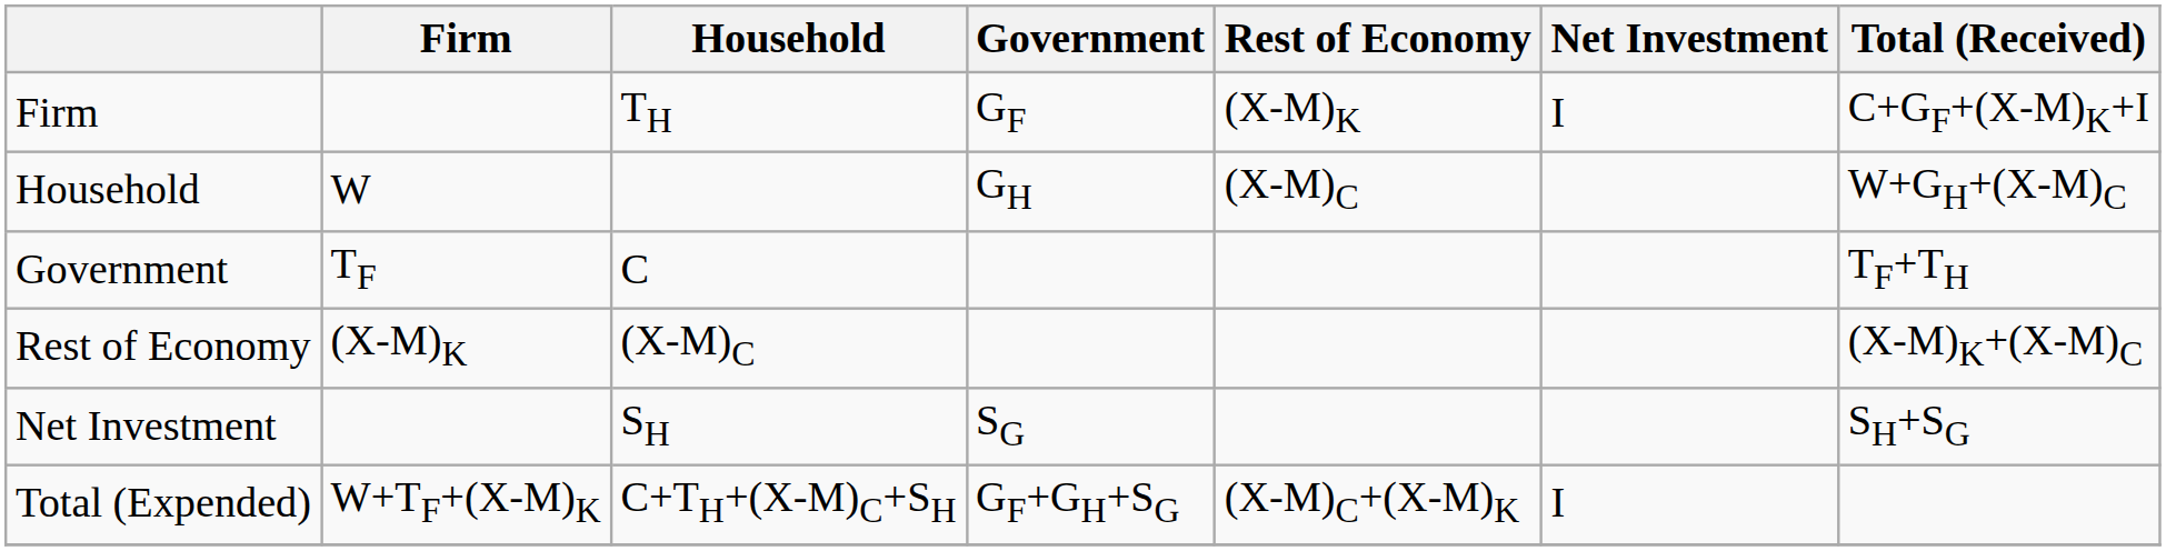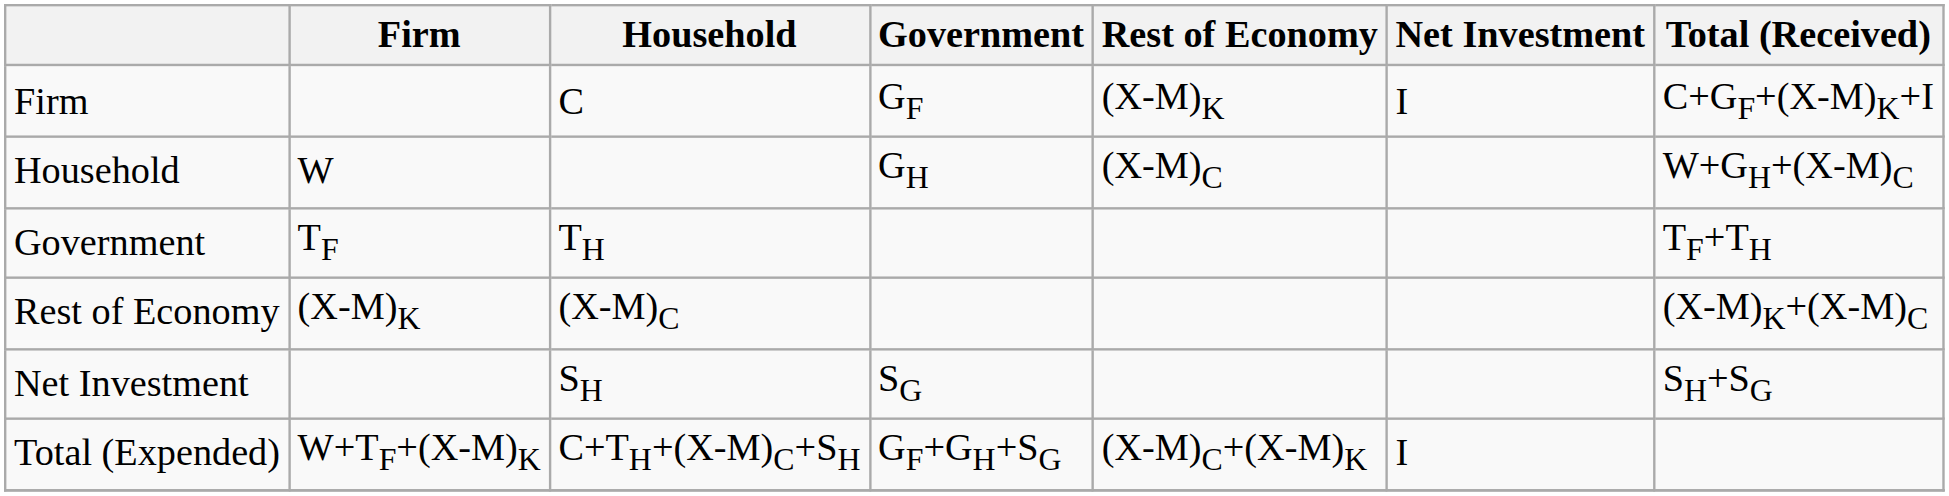row 2 | Household: TH -> C
row 4 | Household: C -> TH
